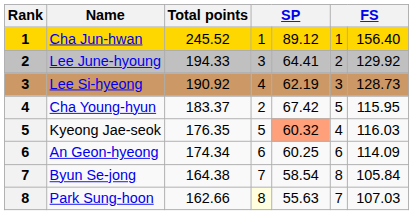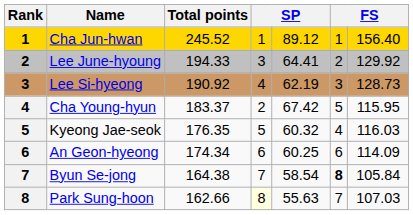Kyeong Jae-seok | column 5: lightsalmon background -> no background
Byun Se-jong | column 6: normal -> bold
